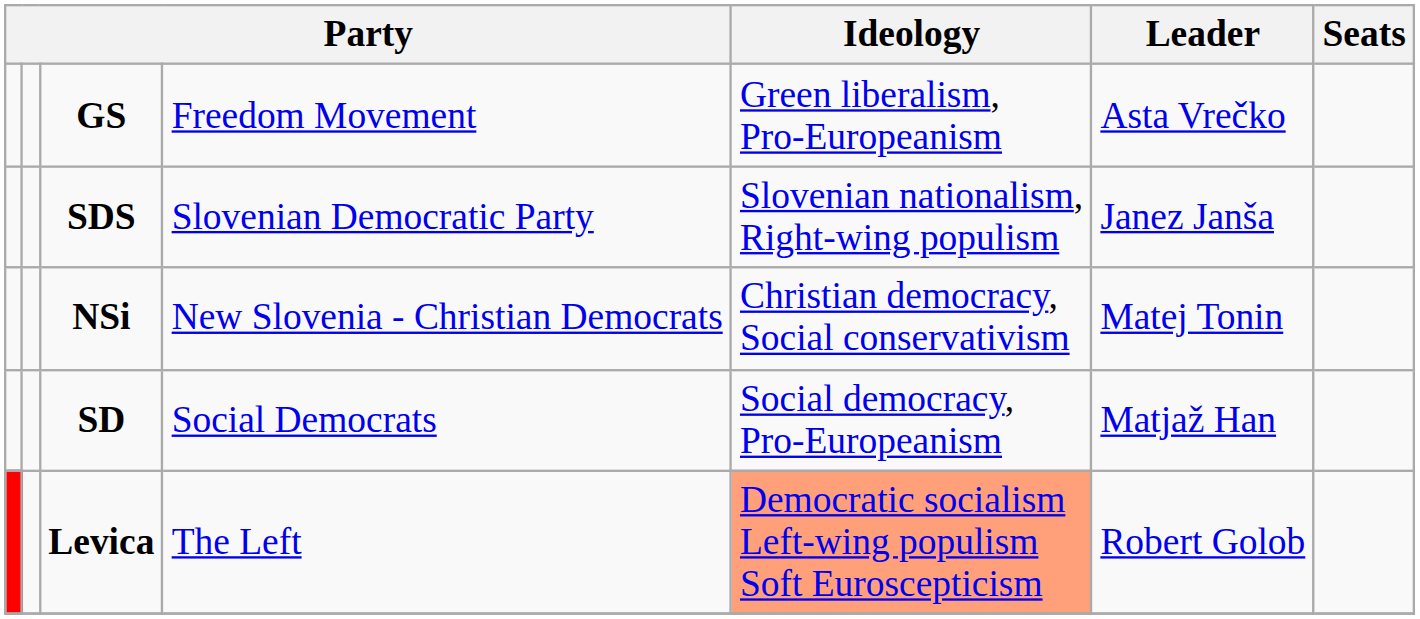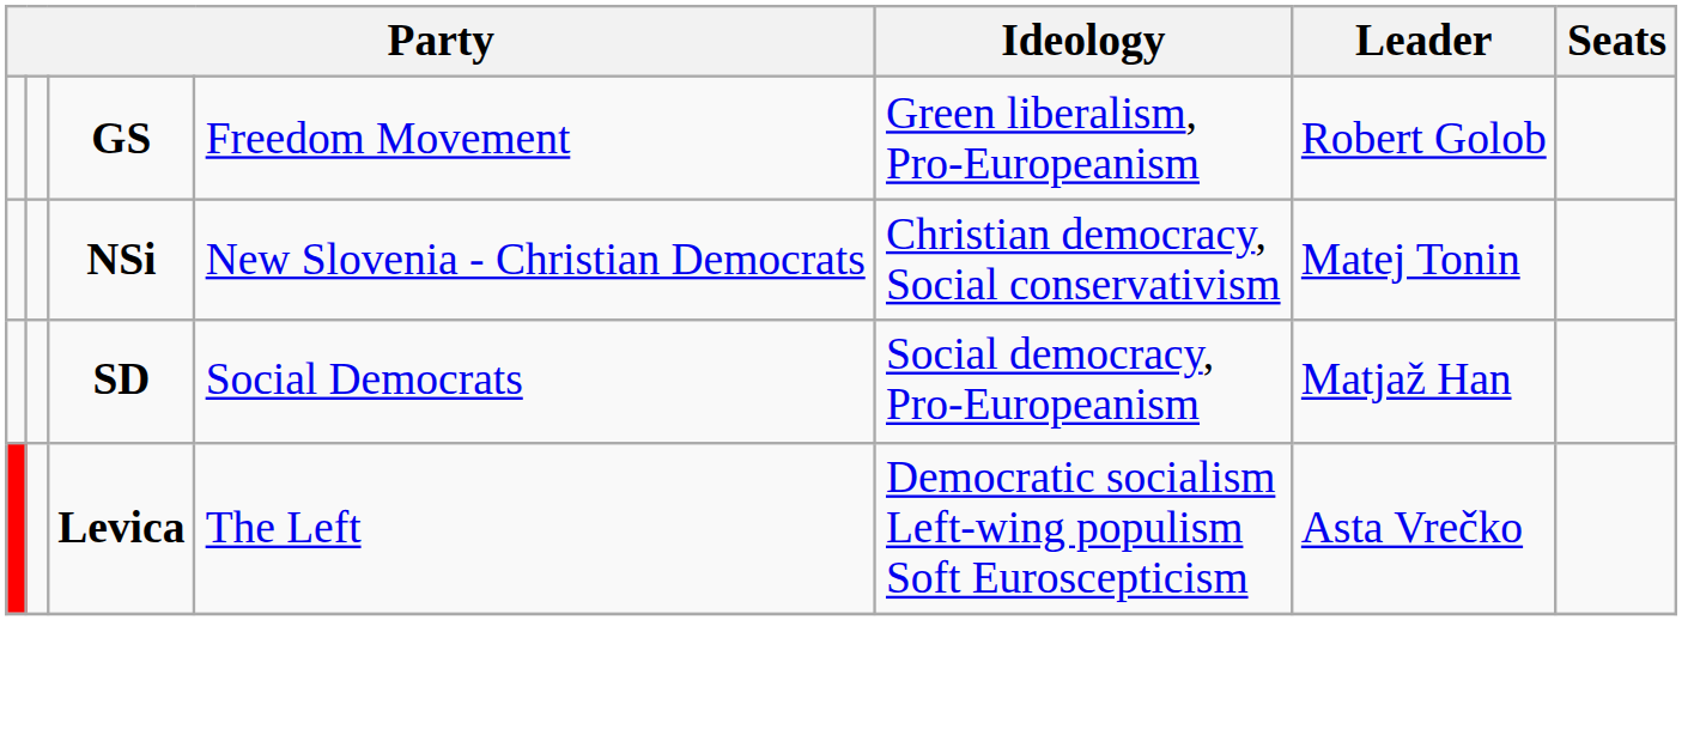GS | Leader: Asta Vrečko -> Robert Golob
- row: SDS | Slovenian Democratic Party | Slovenian nationalism, Right-wing populism | Janez Janša
Levica | Ideology: lightsalmon background -> no background
Levica | Leader: Robert Golob -> Asta Vrečko
